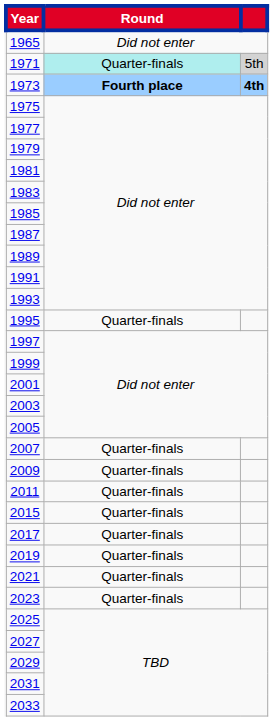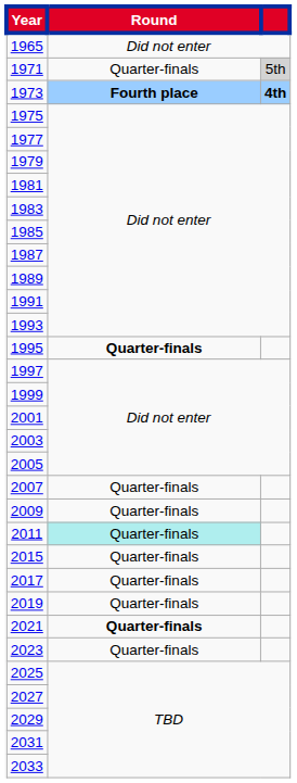1971 | Round: paleturquoise background -> no background
1995 | Round: normal -> bold
2011 | Round: no background -> paleturquoise background
2021 | Round: normal -> bold
